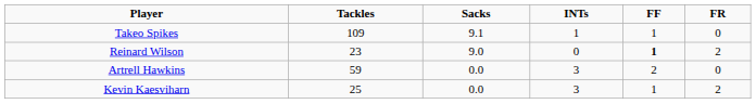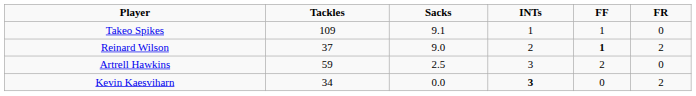Reinard Wilson | Tackles: 23 -> 37
Reinard Wilson | INTs: 0 -> 2
Artrell Hawkins | Sacks: 0.0 -> 2.5
Kevin Kaesviharn | Tackles: 25 -> 34
Kevin Kaesviharn | INTs: normal -> bold
Kevin Kaesviharn | FF: 1 -> 0
